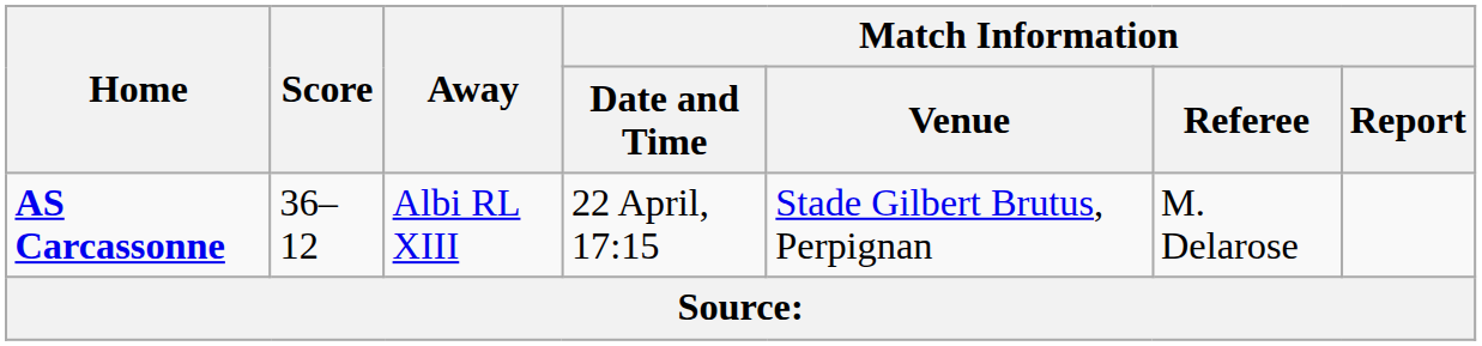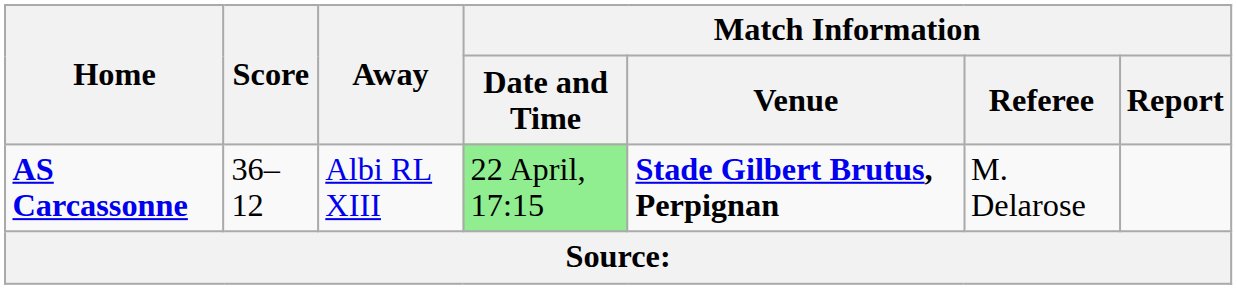AS Carcassonne | Match Information / Date and Time: no background -> lightgreen background
AS Carcassonne | Match Information / Venue: normal -> bold
